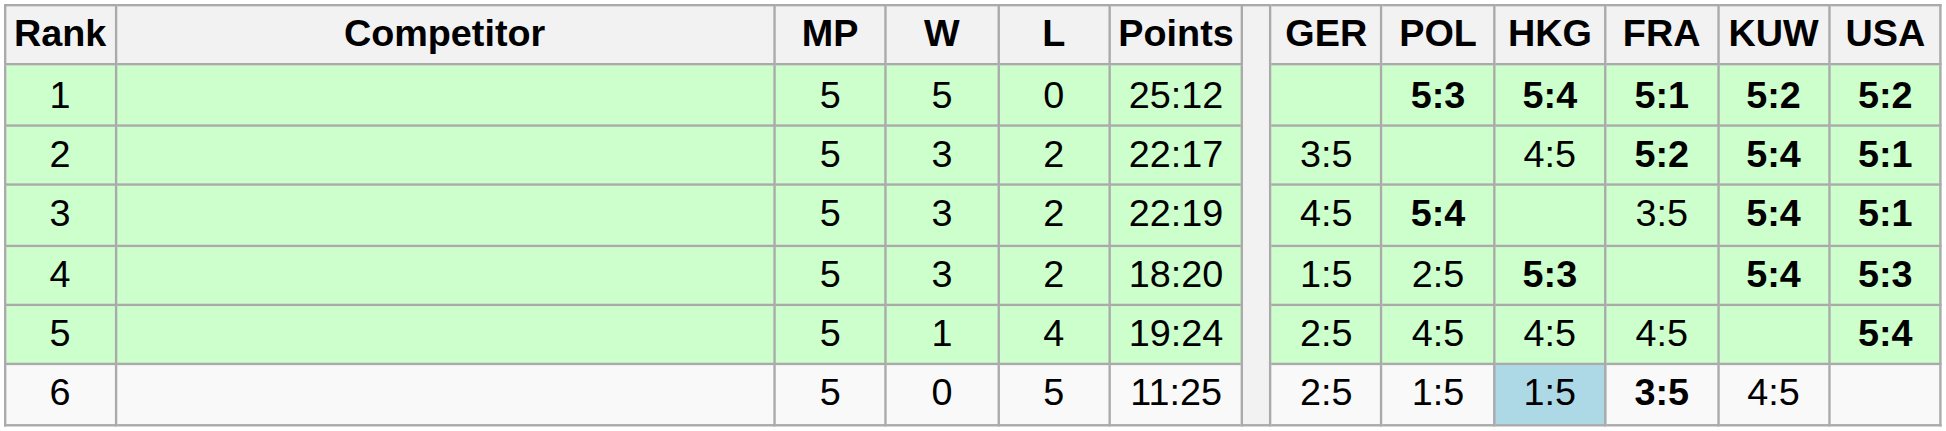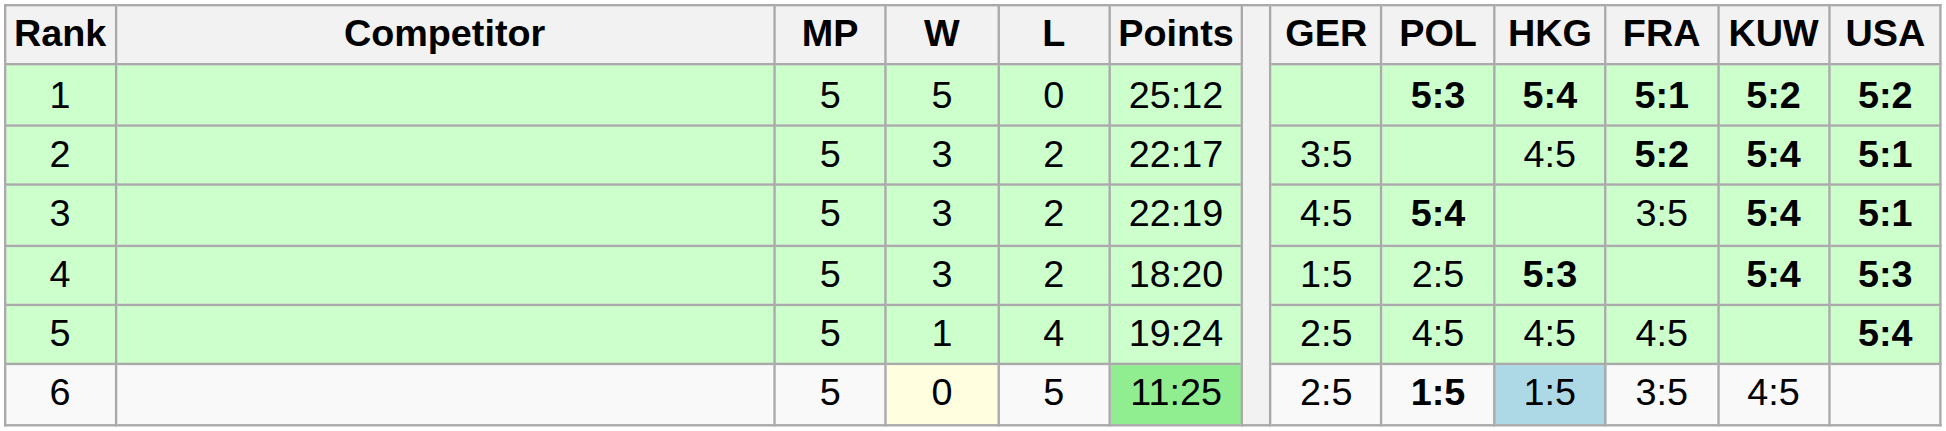6 | W: no background -> lightyellow background
6 | Points: no background -> lightgreen background
6 | POL: normal -> bold
6 | FRA: bold -> normal
